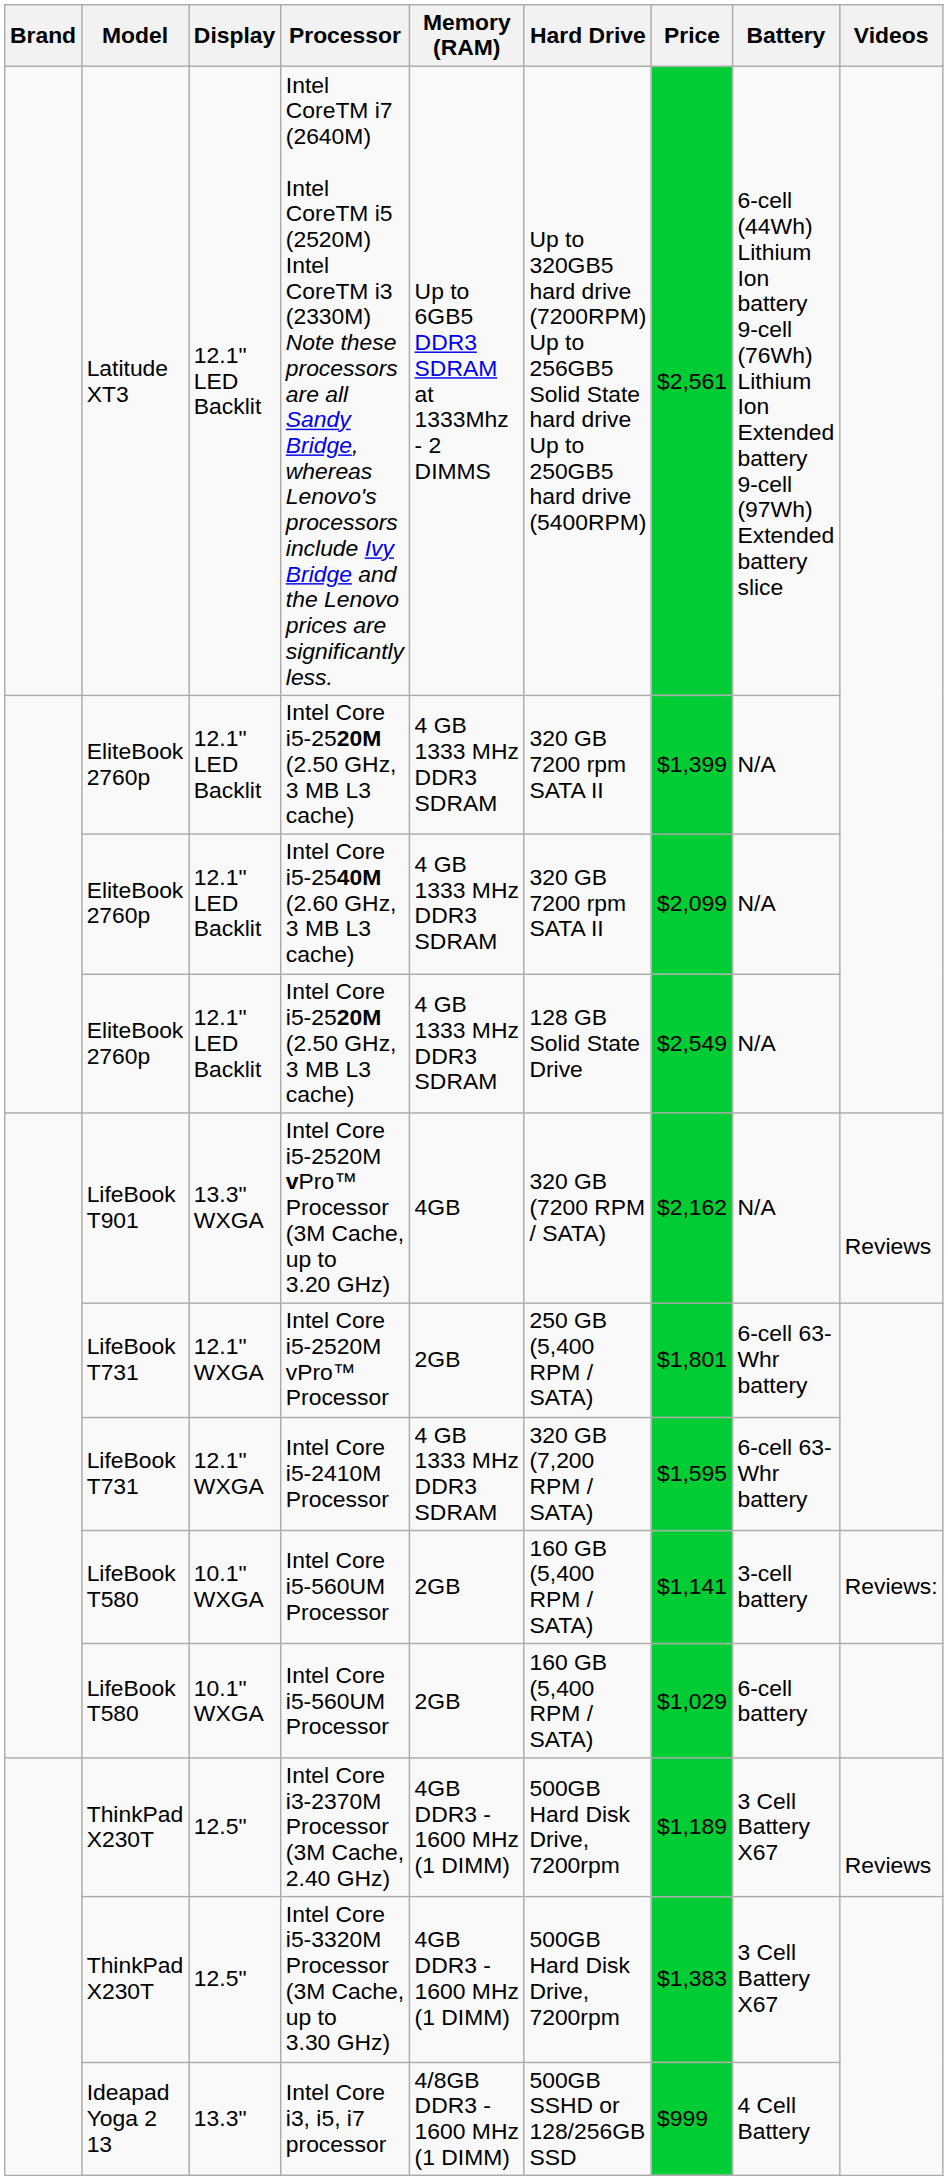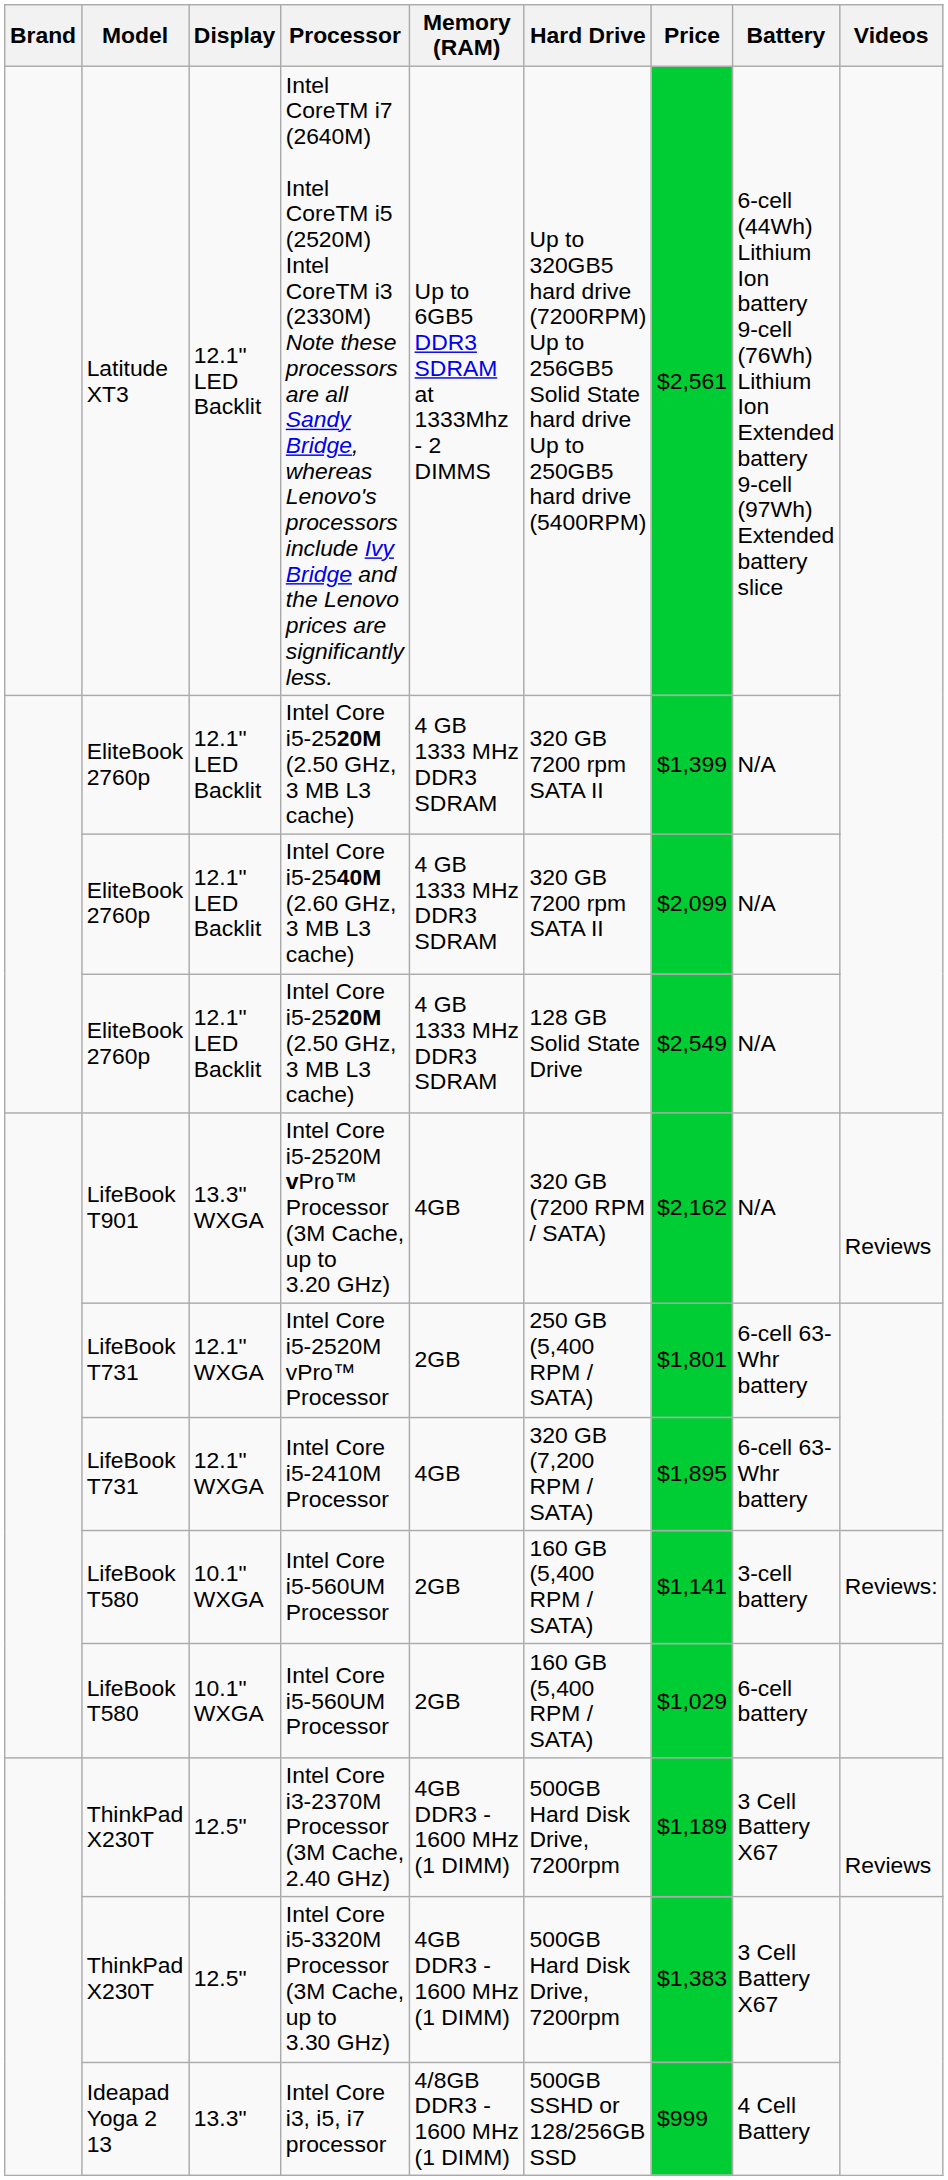Intel Core i5-2410M Processor | Memory (RAM): 4 GB 1333 MHz DDR3 SDRAM -> 4GB
Intel Core i5-2410M Processor | Price: $1,595 -> $1,895
